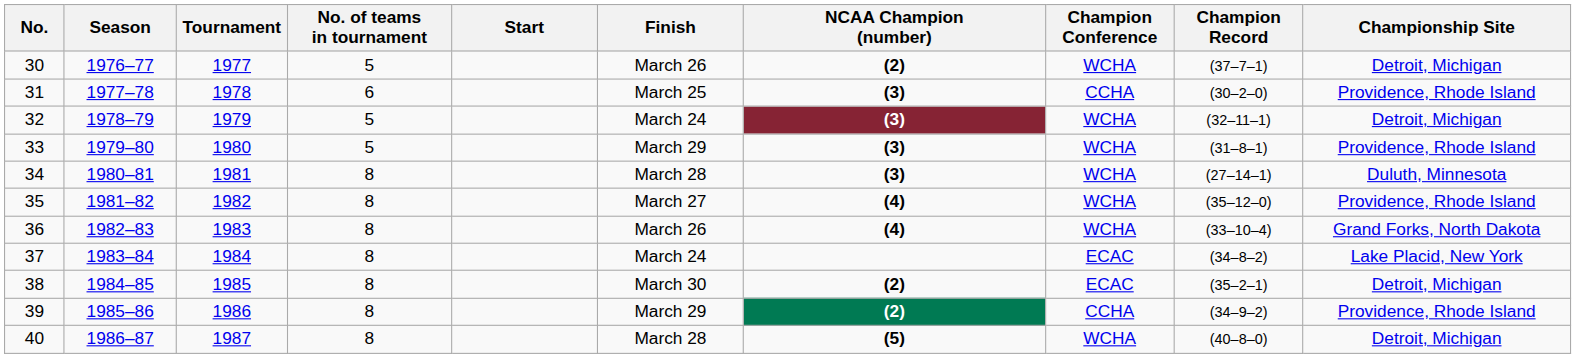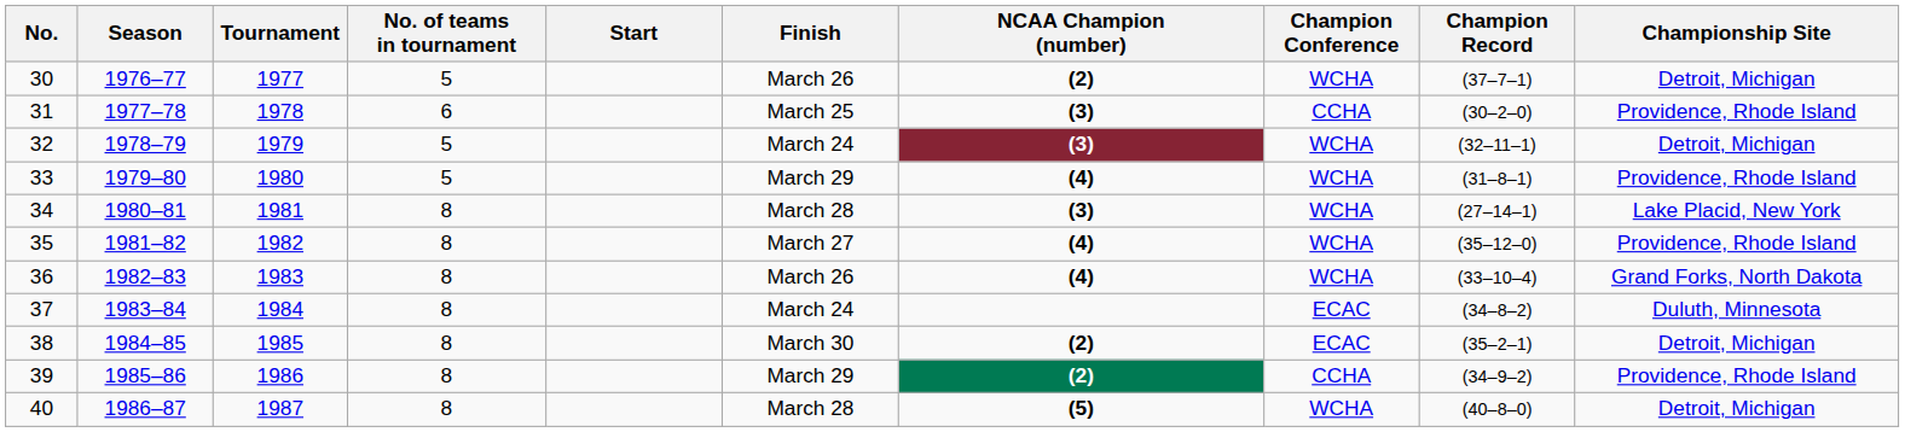33 | NCAA Champion (number): (3) -> (4)
34 | Championship Site: Duluth, Minnesota -> Lake Placid, New York
37 | Championship Site: Lake Placid, New York -> Duluth, Minnesota
